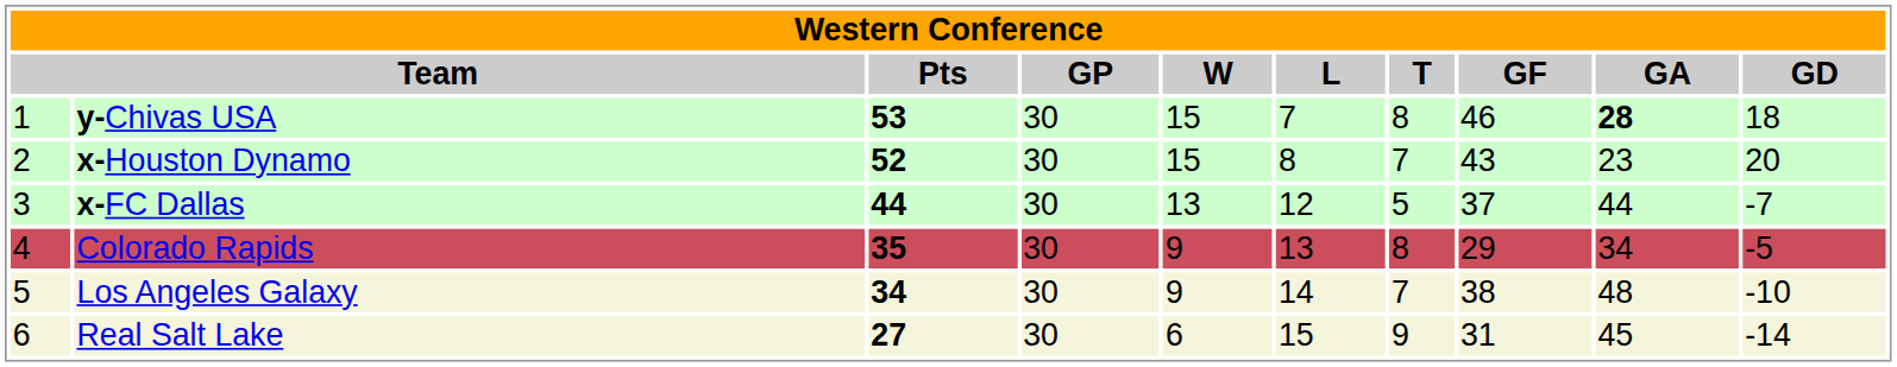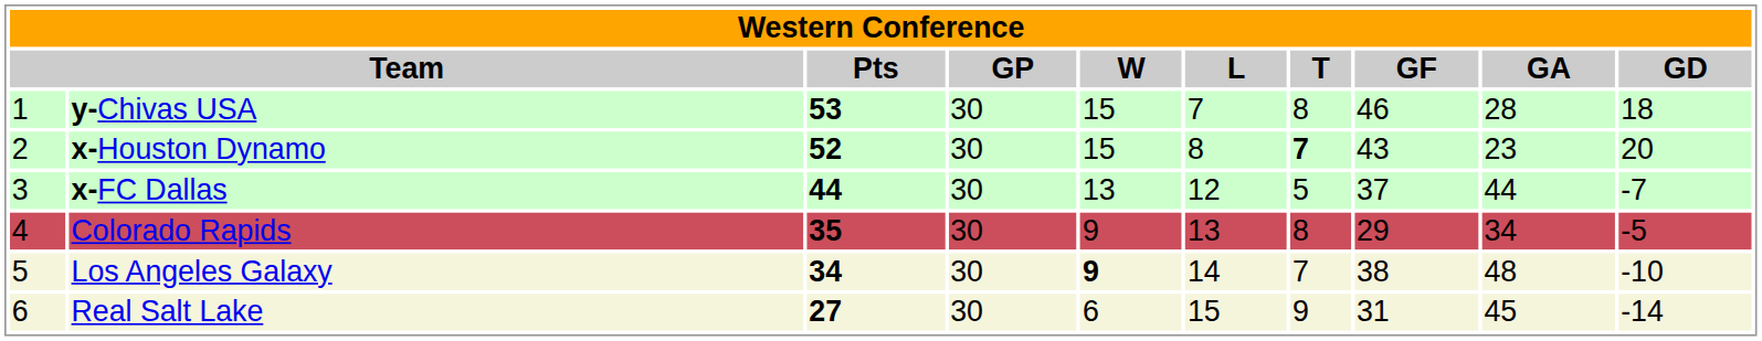y-Chivas USA | column 9: bold -> normal
x-Houston Dynamo | column 7: normal -> bold
Los Angeles Galaxy | column 5: normal -> bold
